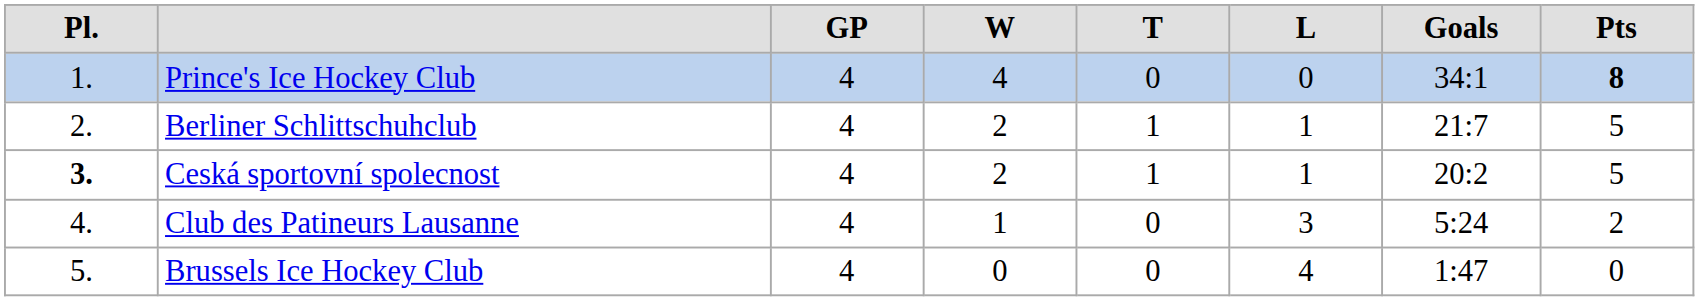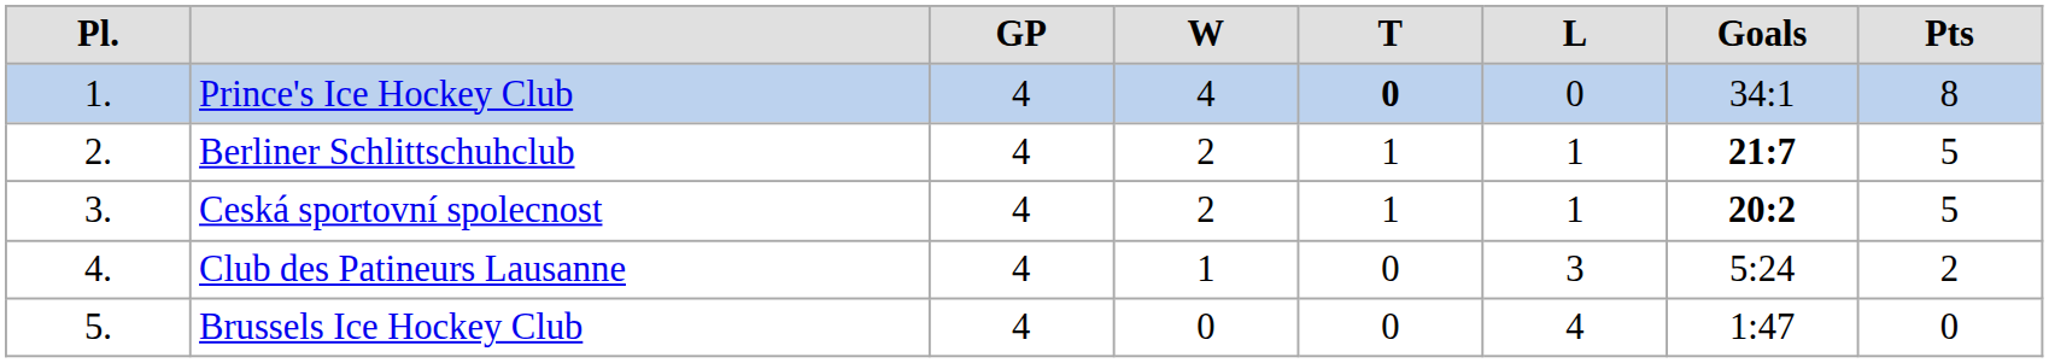Prince's Ice Hockey Club | column 5: normal -> bold
Prince's Ice Hockey Club | column 8: bold -> normal
Berliner Schlittschuhclub | column 7: normal -> bold
Ceská sportovní spolecnost | column 1: bold -> normal
Ceská sportovní spolecnost | column 7: normal -> bold
